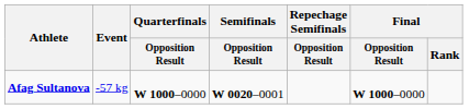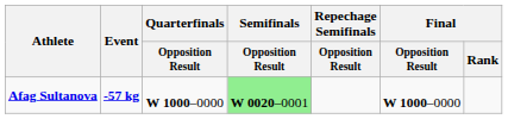Afag Sultanova | Event: normal -> bold
Afag Sultanova | Semifinals / Opposition Result: no background -> lightgreen background
